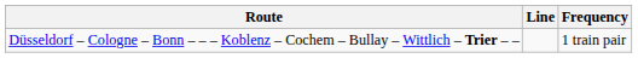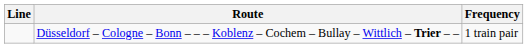columns swapped: Line <-> Route
